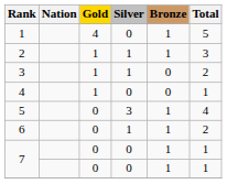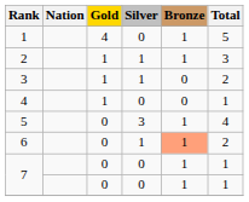6 | Bronze: no background -> lightsalmon background
